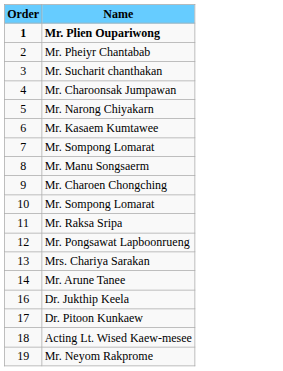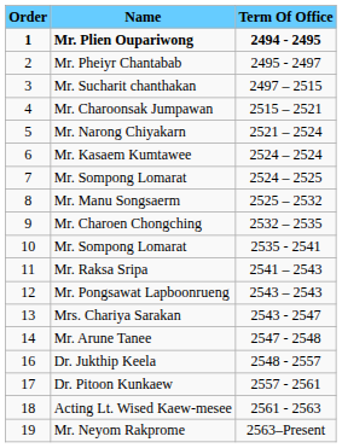+ column: Term Of Office | 2494 - 2495 | 2495 - 2497 | 2497 – 2515 | 2515 – 2521 | 2521 – 2524 | 2524 – 2524 | 2524 – 2525 | 2525 – 2532 | 2532 – 2535 | 2535 - 2541 | 2541 – 2543 | 2543 – 2543 | 2543 - 2547 | 2547 - 2548 | 2548 - 2557 | 2557 - 2561 | 2561 - 2563 | 2563–Present
